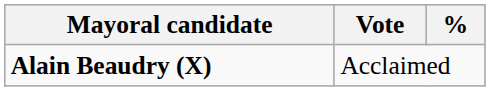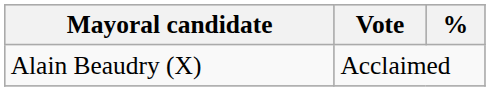Alain Beaudry (X) | Mayoral candidate: bold -> normal
